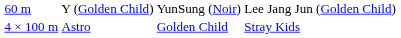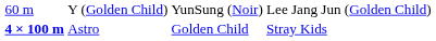Astro | column 1: normal -> bold
